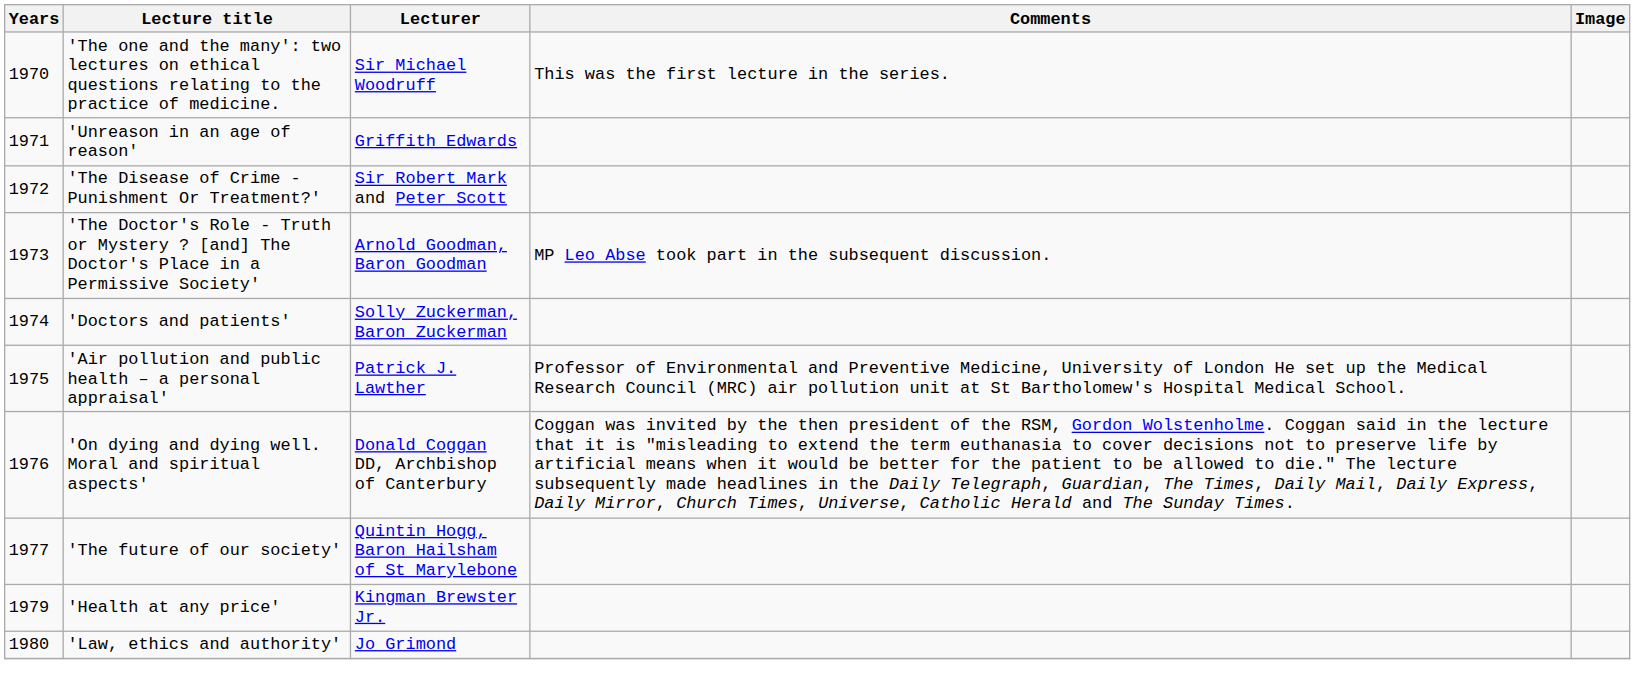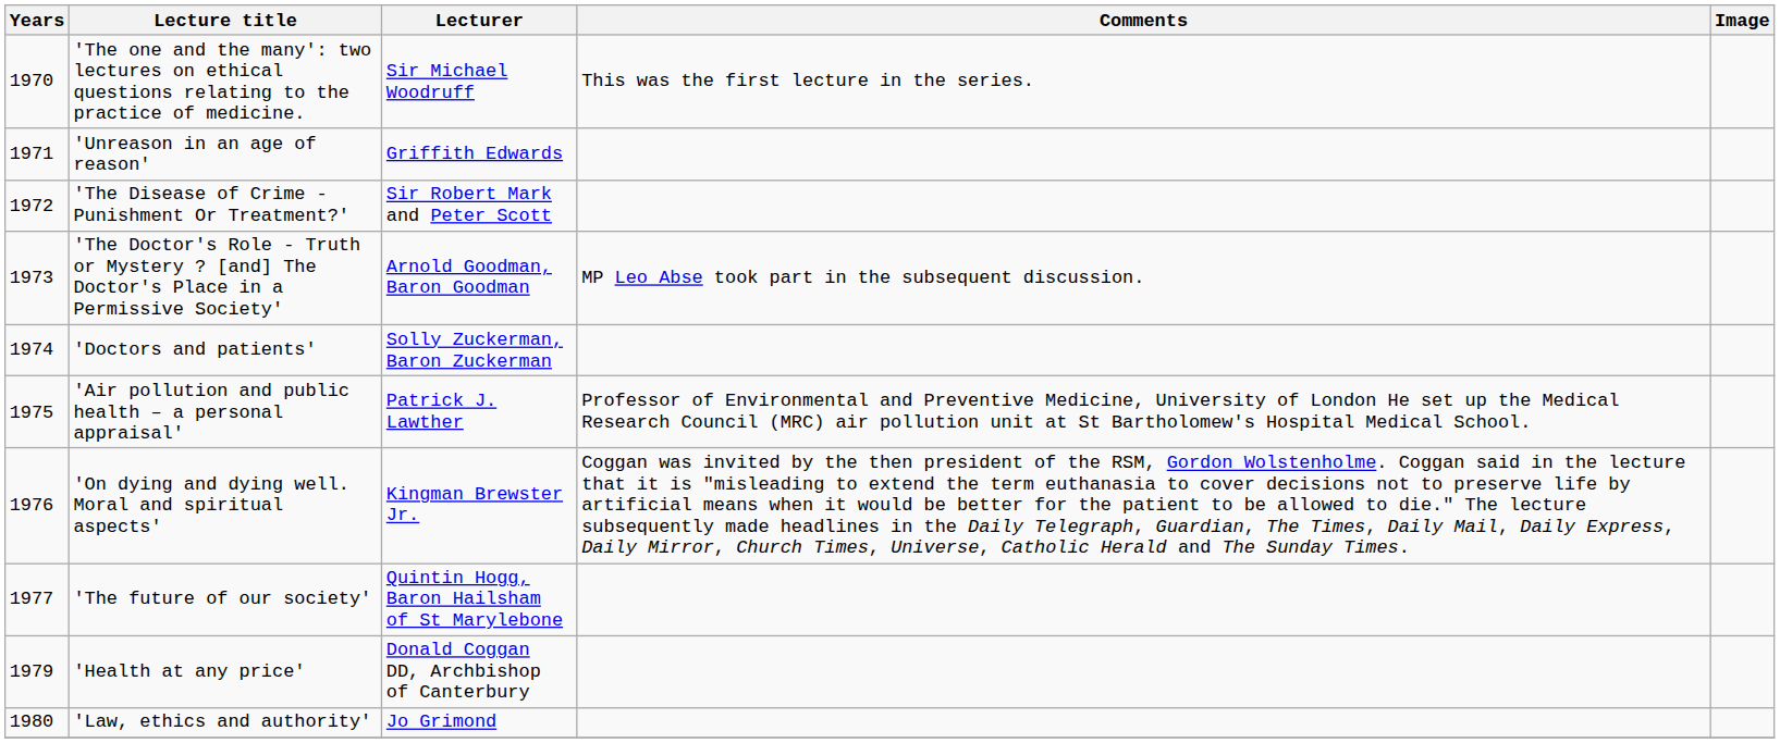'On dying and dying well. Moral and spiritual aspects' | Lecturer: Donald Coggan DD, Archbishop of Canterbury -> Kingman Brewster Jr.
'Health at any price' | Lecturer: Kingman Brewster Jr. -> Donald Coggan DD, Archbishop of Canterbury
